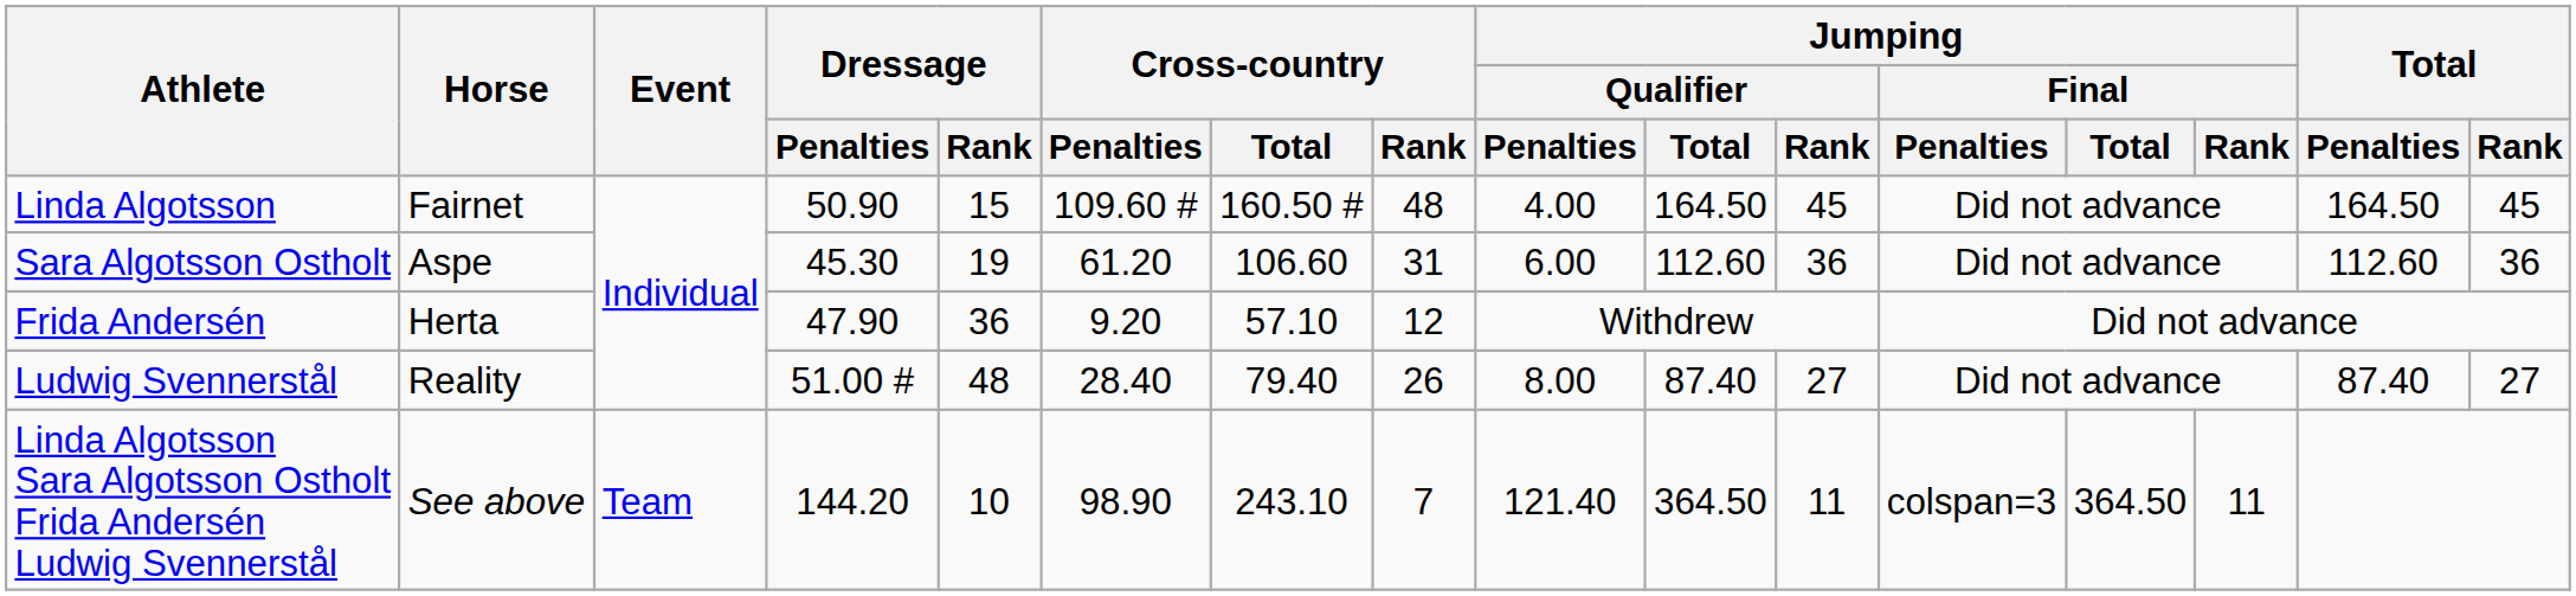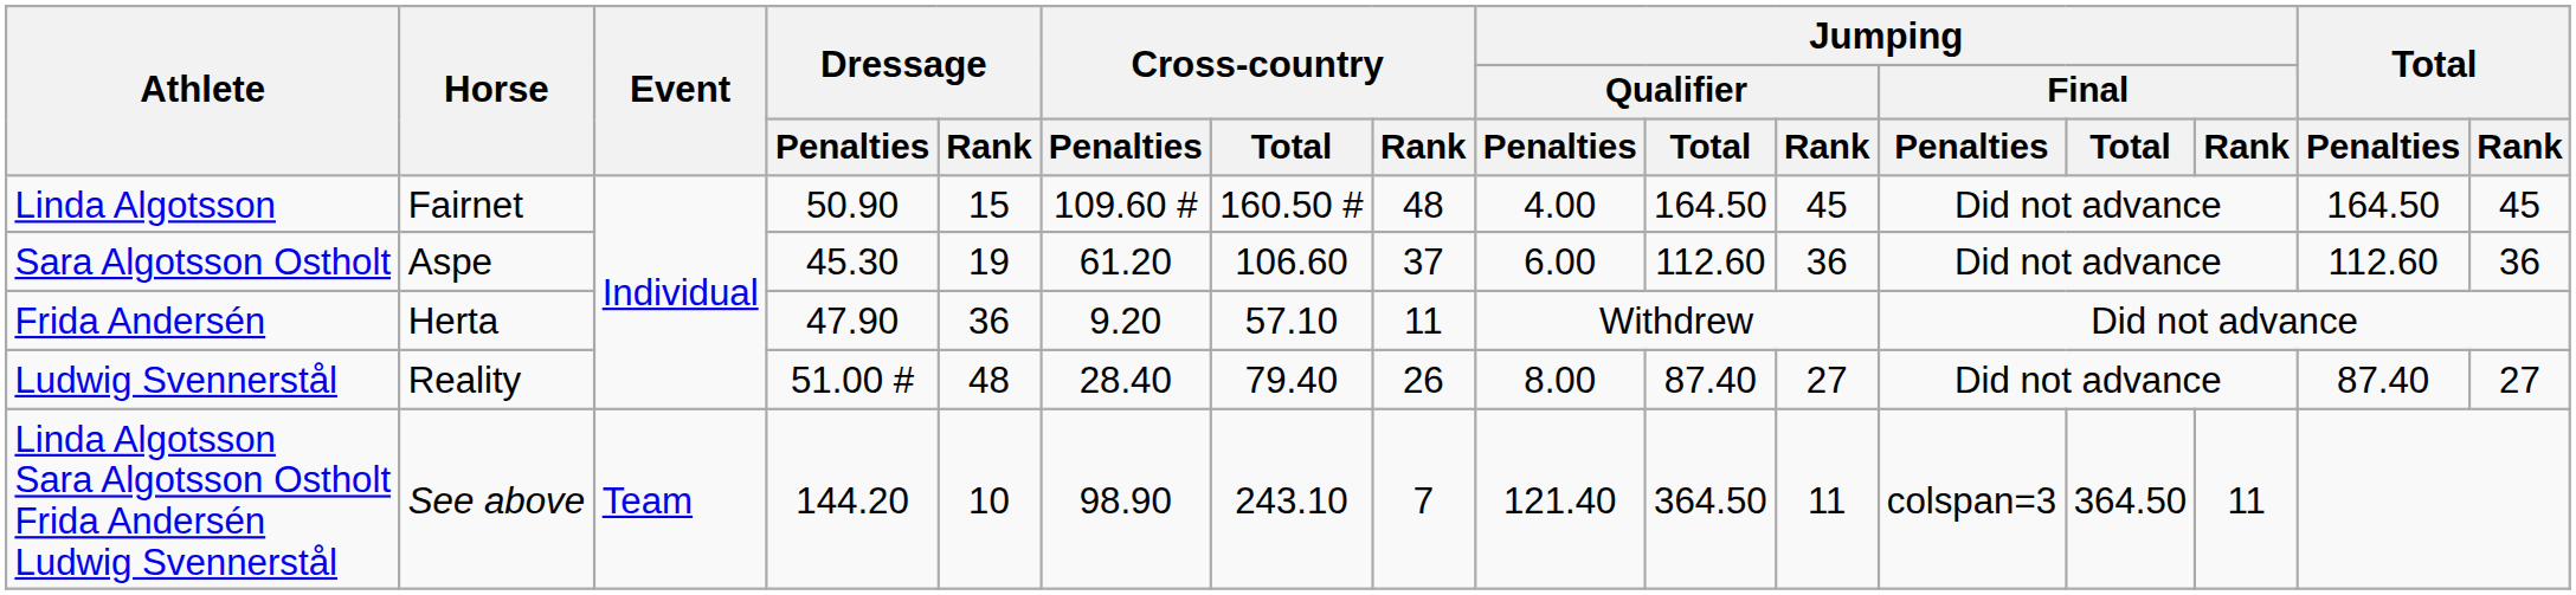Sara Algotsson Ostholt | Cross-country / Rank: 31 -> 37
Frida Andersén | Cross-country / Rank: 12 -> 11
